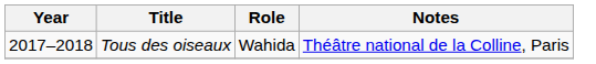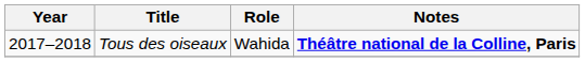Tous des oiseaux | Notes: normal -> bold
